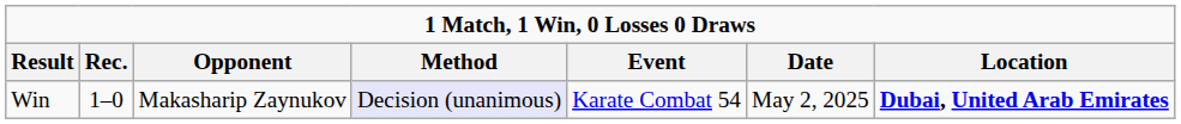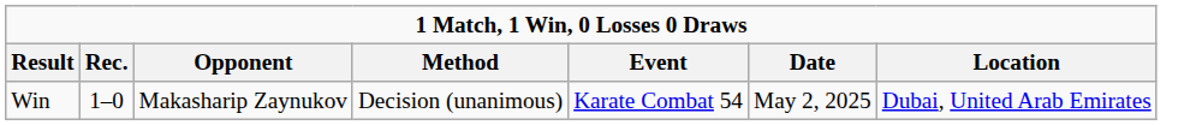Win | Method: lavender background -> no background
Win | Location: bold -> normal
